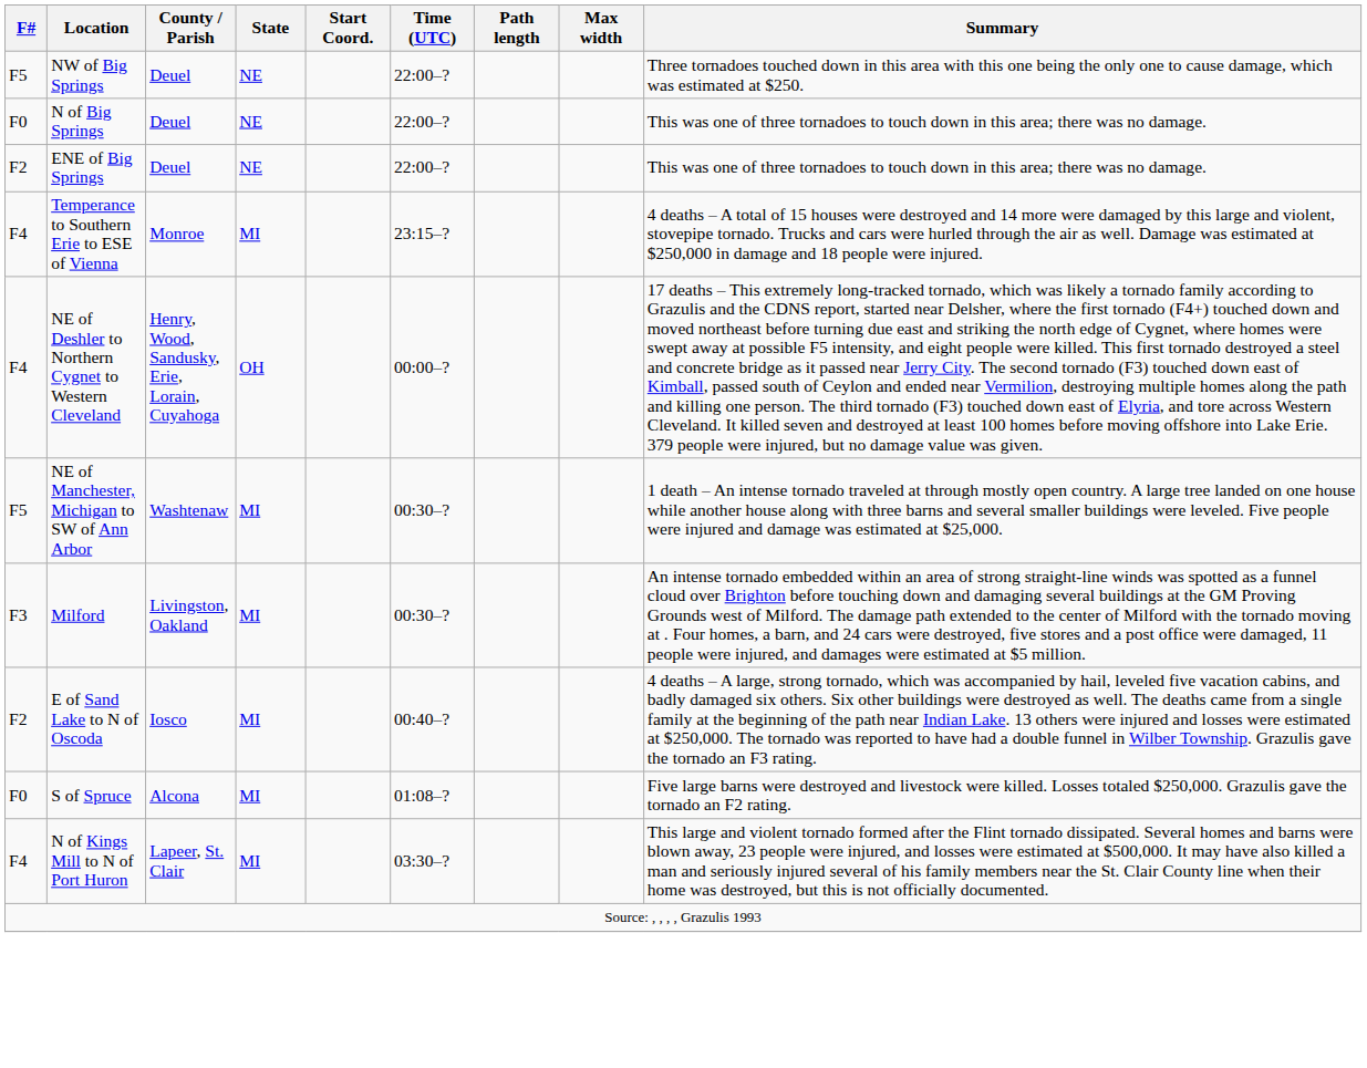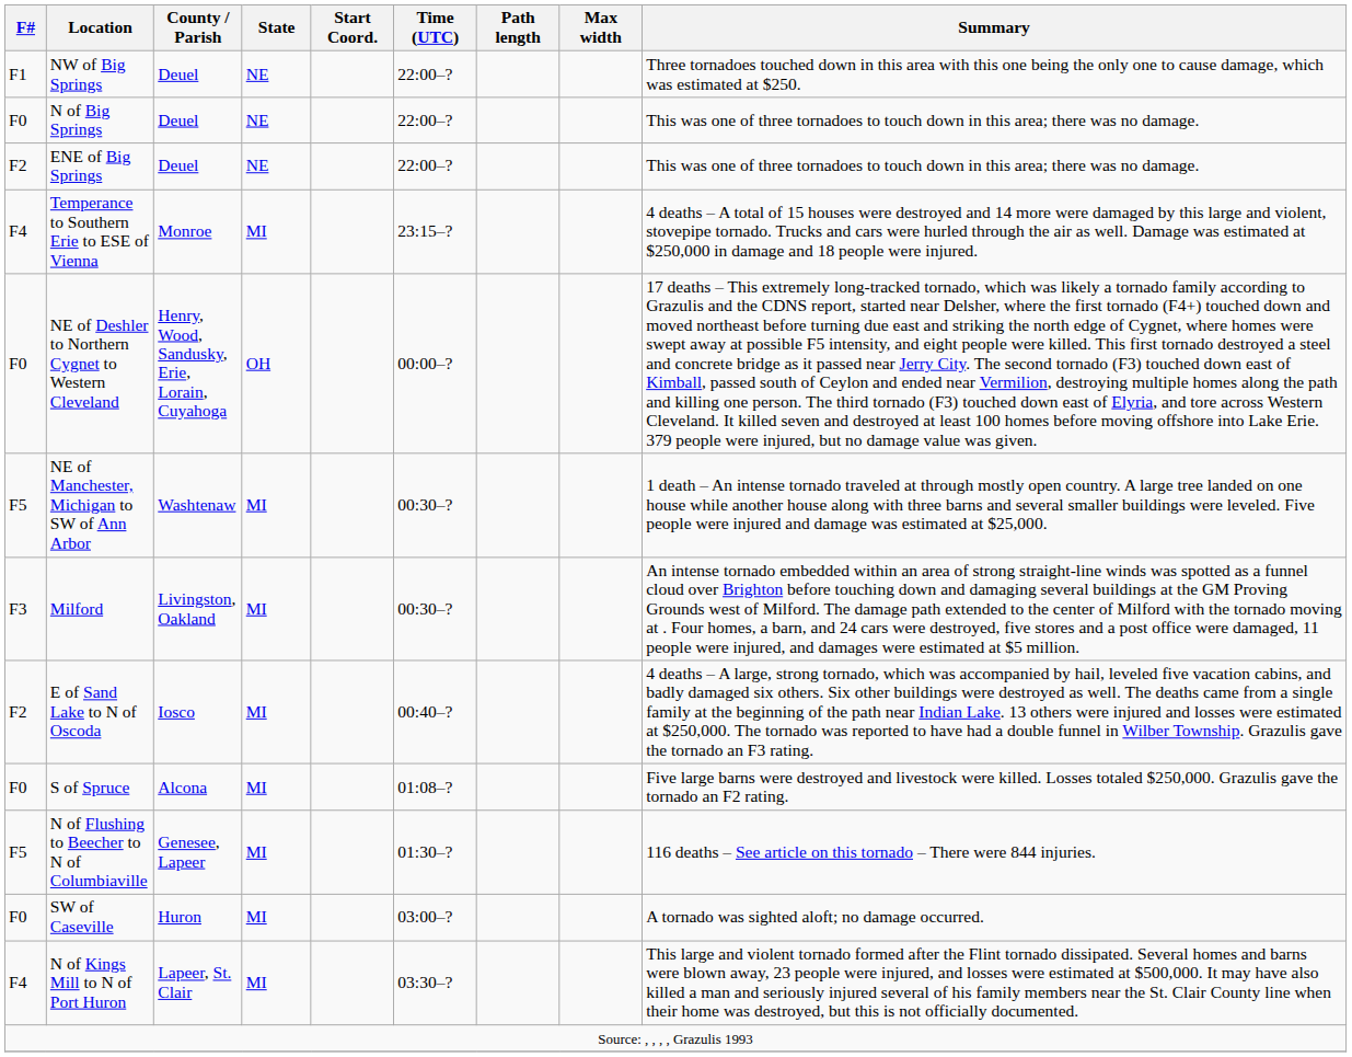NW of Big Springs | F#: F5 -> F1
NE of Deshler to Northern Cygnet to Western Cleveland | F#: F4 -> F0
+ row: F5 | N of Flushing to Beecher to N of Columbiaville | Genesee, Lapeer | MI | 01:30–? | 116 deaths – See article on this tornado – There were 844 injuries.
+ row: F0 | SW of Caseville | Huron | MI | 03:00–? | A tornado was sighted aloft; no damage occurred.
